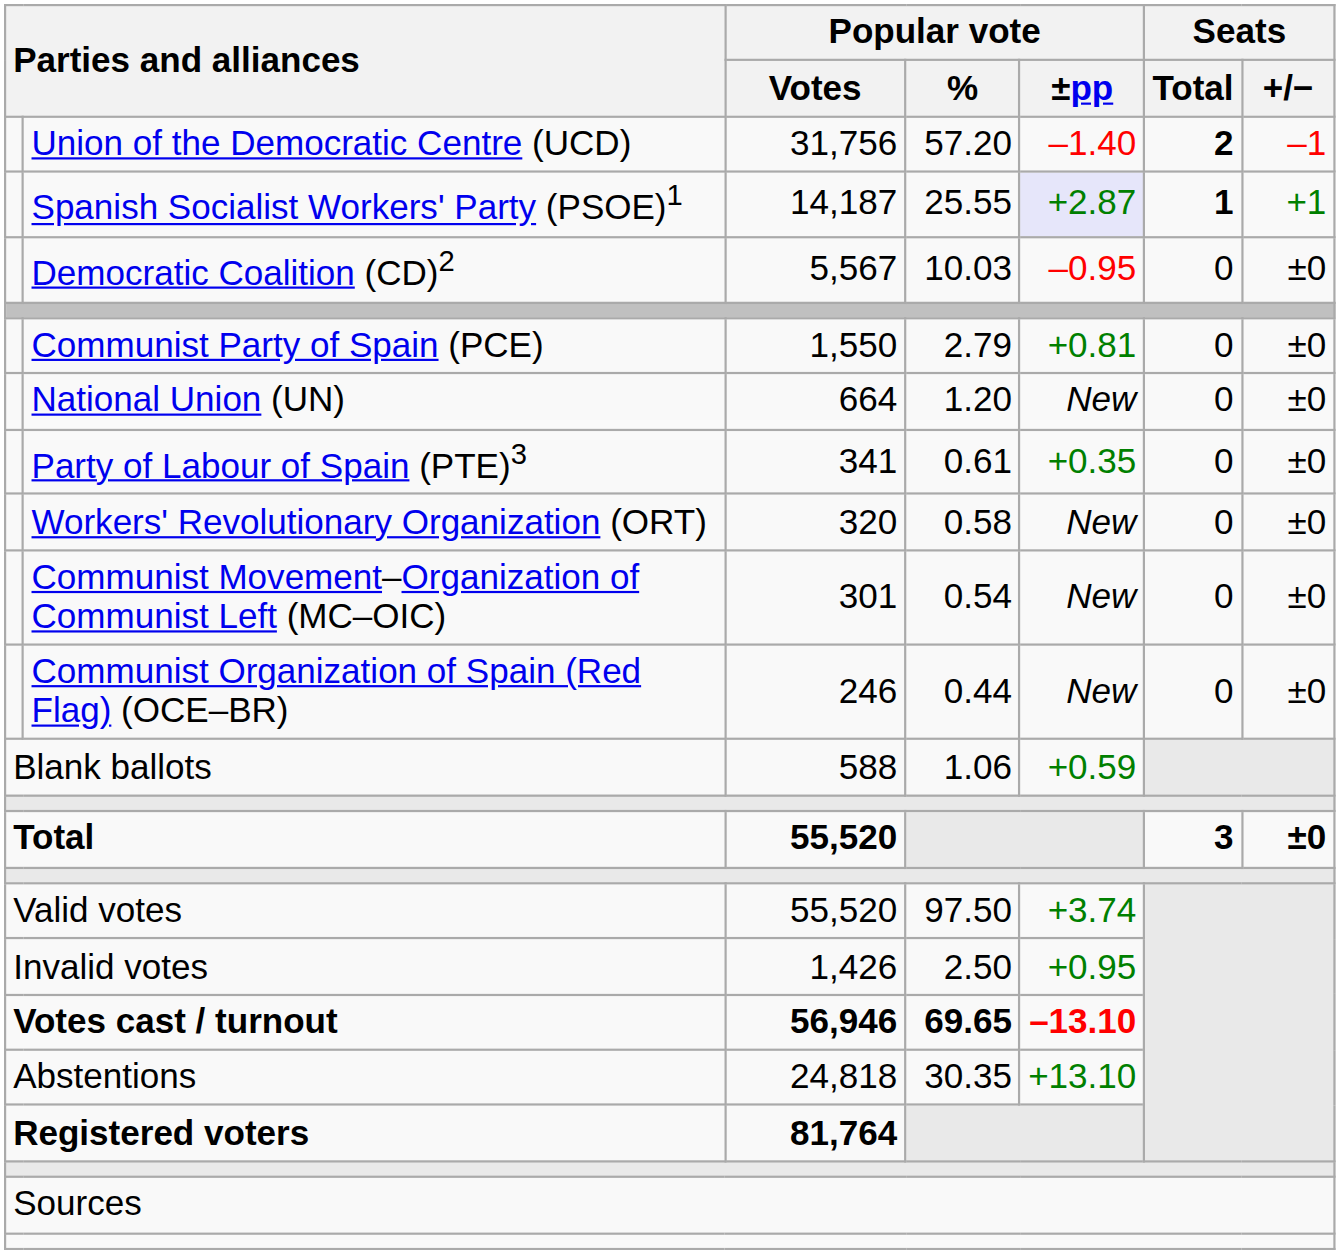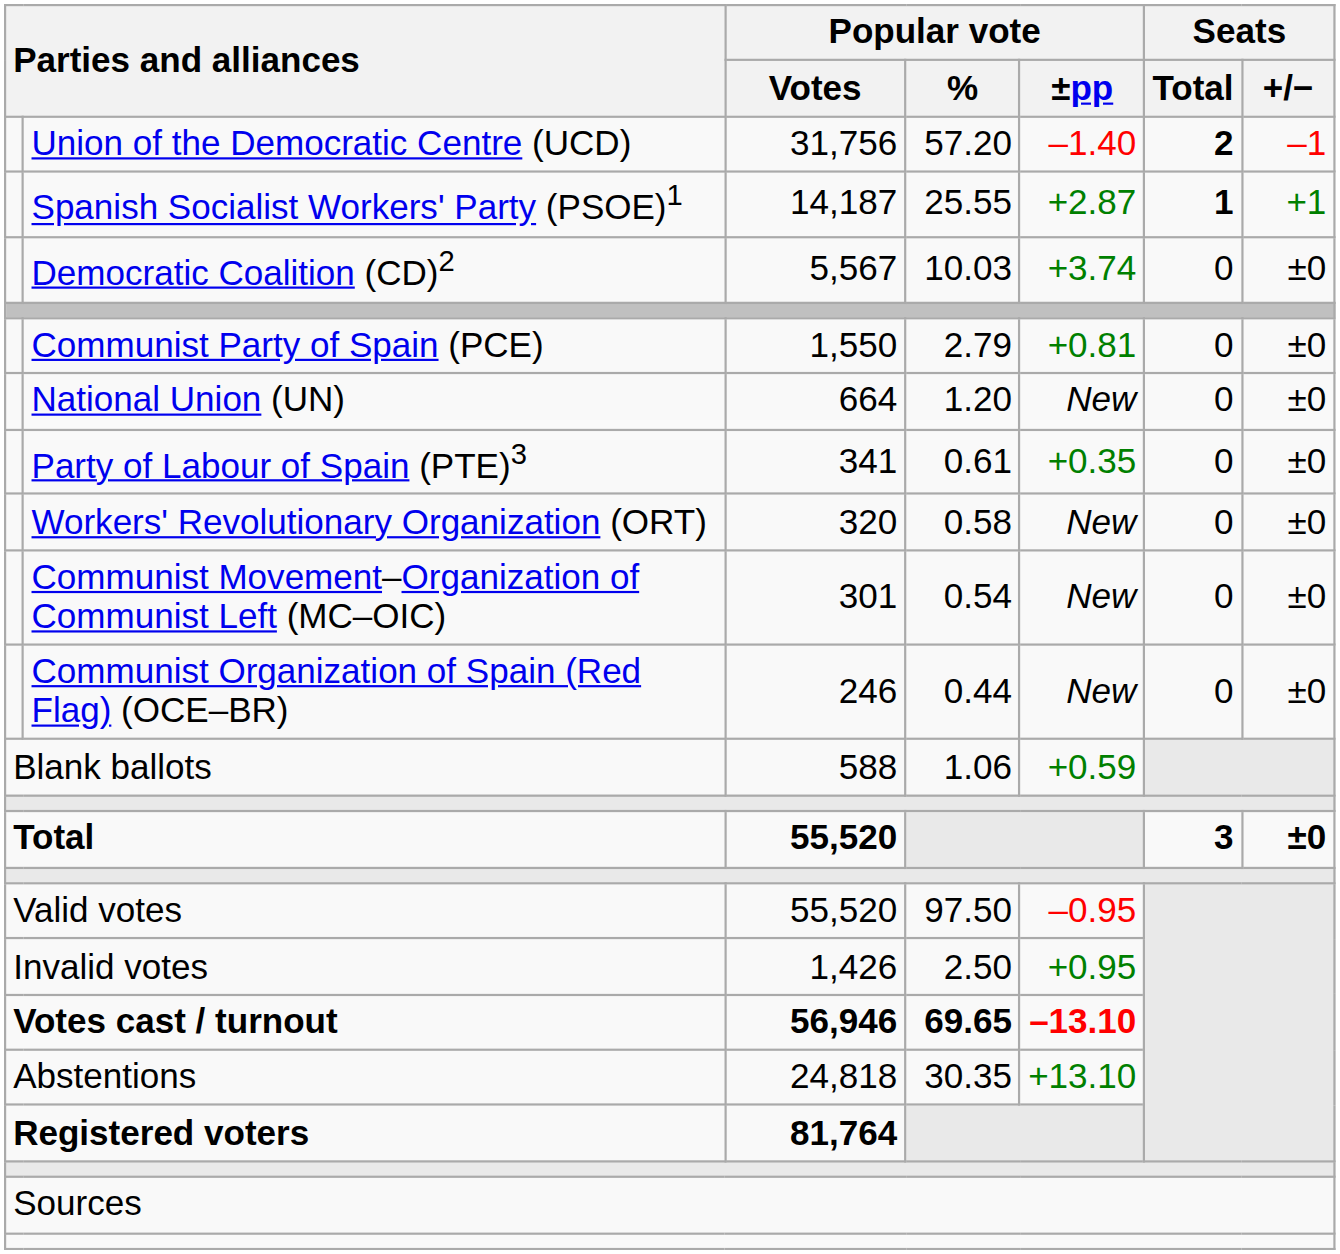Spanish Socialist Workers' Party (PSOE)1 | Popular vote / ±pp: lavender background -> no background
Democratic Coalition (CD)2 | Popular vote / ±pp: –0.95 -> +3.74
Valid votes | Popular vote / ±pp: +3.74 -> –0.95
